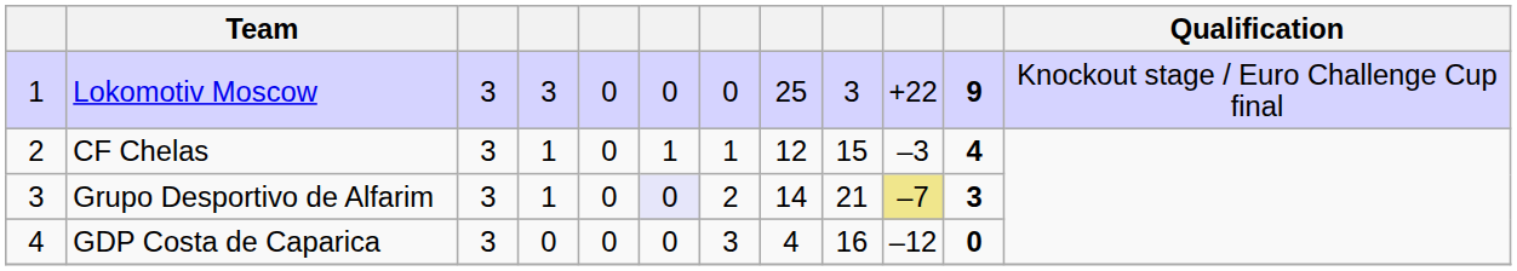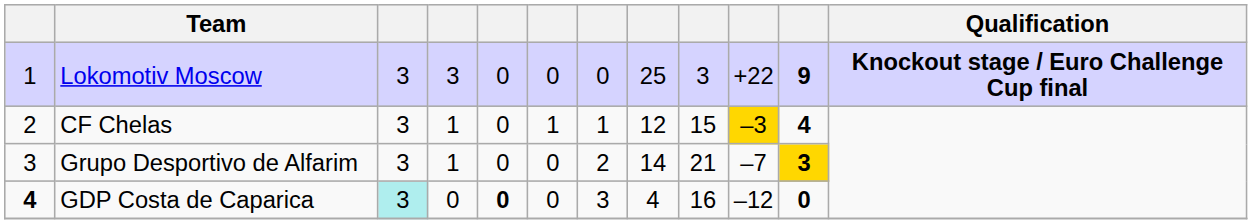Lokomotiv Moscow | Qualification: normal -> bold
CF Chelas | column 10: no background -> gold background
Grupo Desportivo de Alfarim | column 6: lavender background -> no background
Grupo Desportivo de Alfarim | column 10: khaki background -> no background
Grupo Desportivo de Alfarim | column 11: no background -> gold background
GDP Costa de Caparica | column 1: normal -> bold
GDP Costa de Caparica | column 3: no background -> paleturquoise background
GDP Costa de Caparica | column 5: normal -> bold
